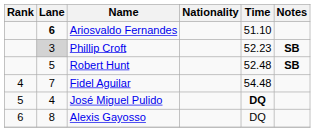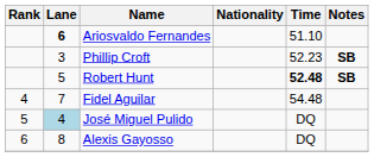Phillip Croft | Lane: lightgrey background -> no background
Robert Hunt | Time: normal -> bold
José Miguel Pulido | Lane: no background -> lightblue background
José Miguel Pulido | Time: bold -> normal
